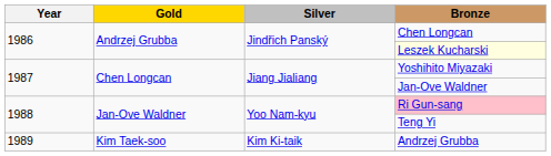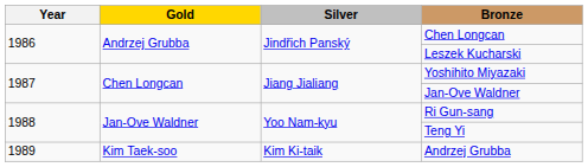Leszek Kucharski | Bronze: lightyellow background -> no background
Ri Gun-sang | Bronze: pink background -> no background
